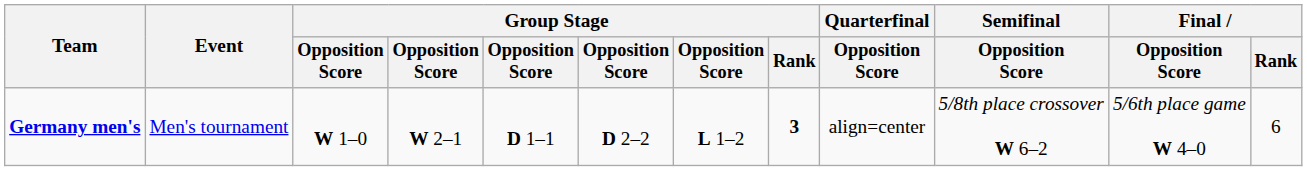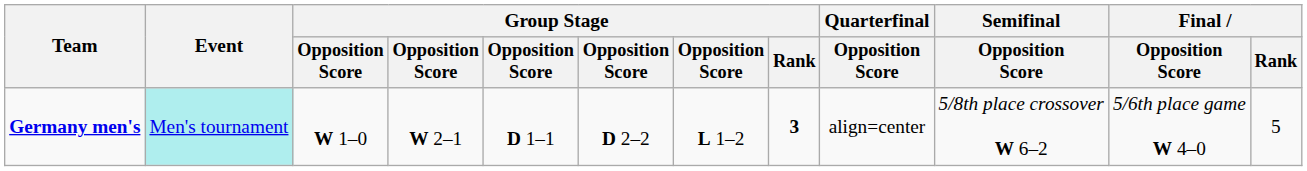Germany men's | Event: no background -> paleturquoise background
Germany men's | Final / Rank: 6 -> 5
